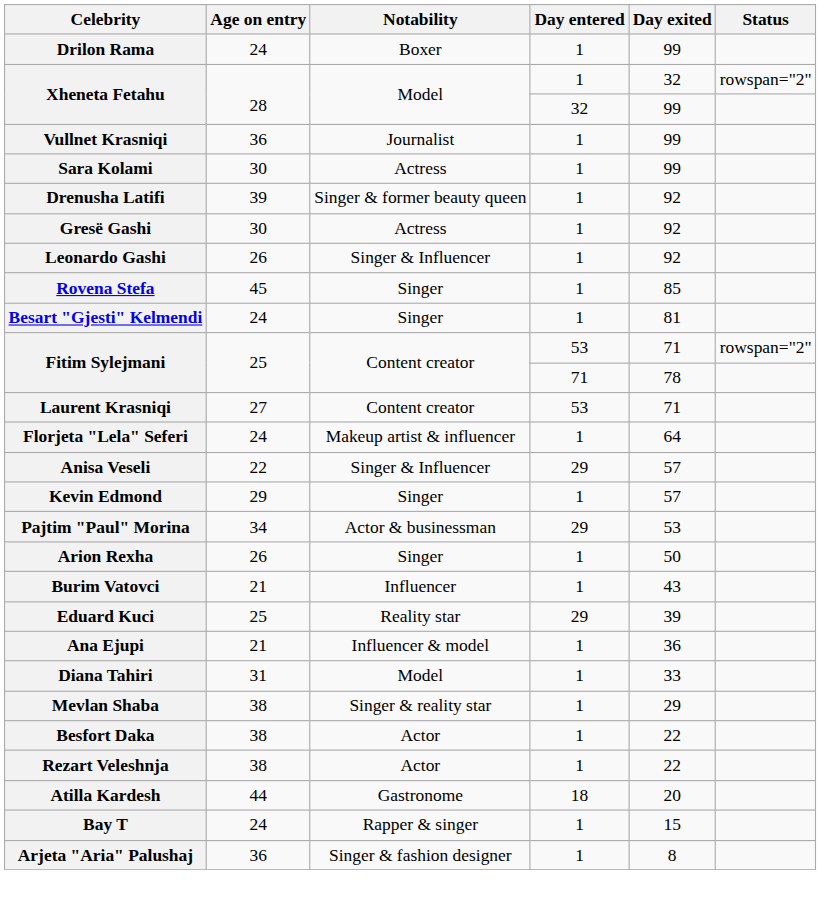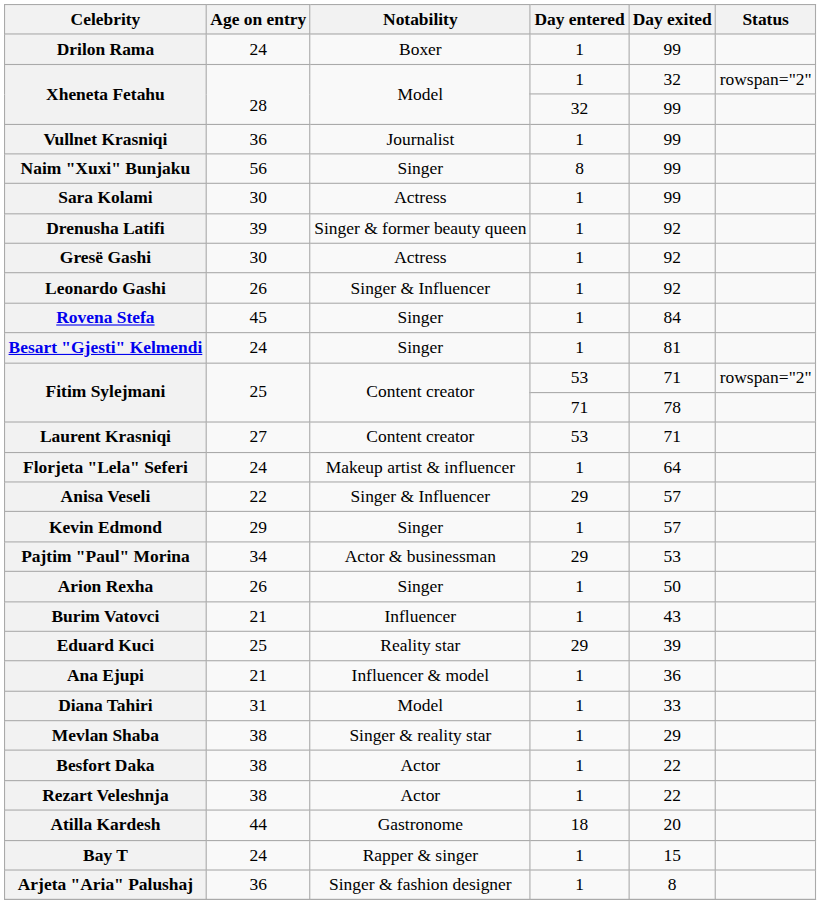+ row: Naim "Xuxi" Bunjaku | 56 | Singer | 8 | 99
Rovena Stefa | Day exited: 85 -> 84
